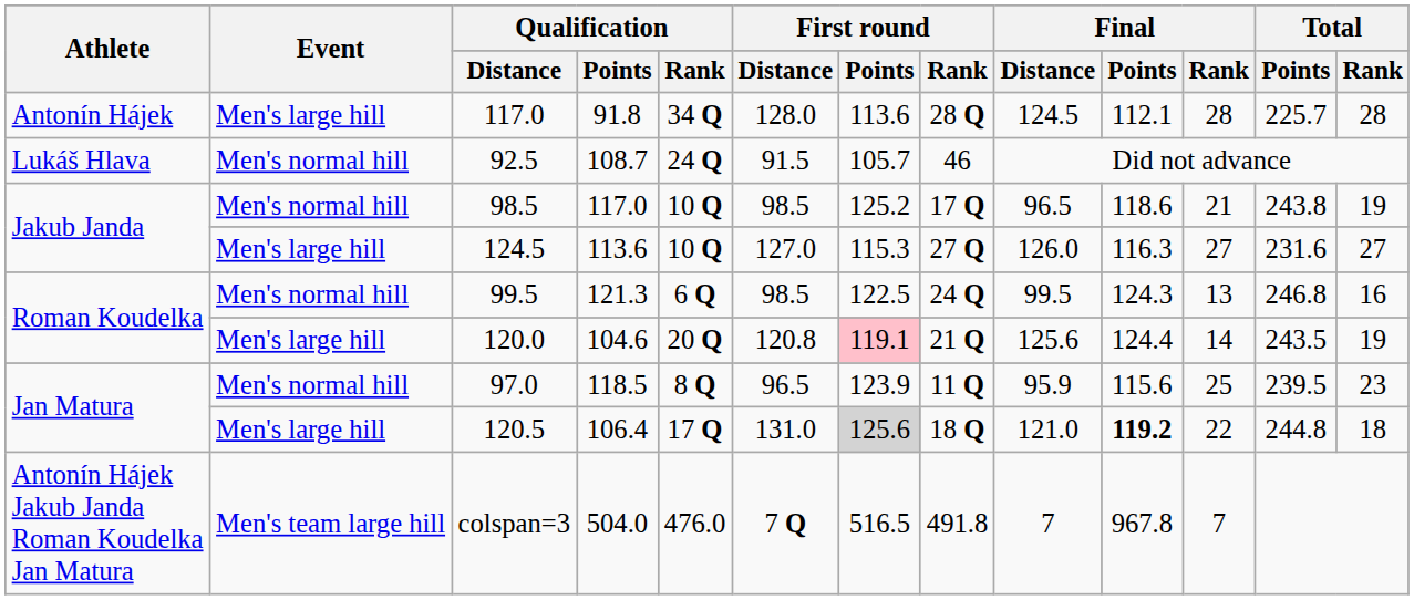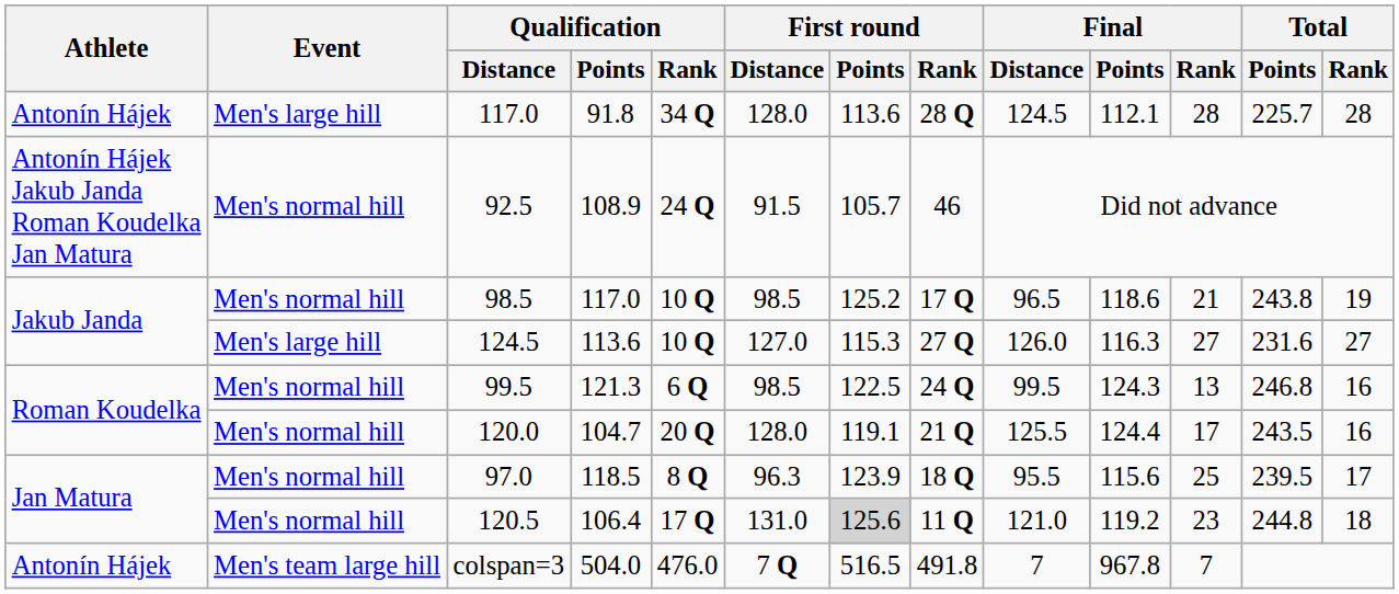92.5 | Athlete: Lukáš Hlava -> Antonín Hájek Jakub Janda Roman Koudelka Jan Matura
92.5 | Qualification / Points: 108.7 -> 108.9
120.0 | Event: Men's large hill -> Men's normal hill
120.0 | Qualification / Points: 104.6 -> 104.7
120.0 | First round / Distance: 120.8 -> 128.0
120.0 | First round / Points: pink background -> no background
120.0 | Final / Distance: 125.6 -> 125.5
120.0 | Final / Rank: 14 -> 17
120.0 | Total / Rank: 19 -> 16
97.0 | First round / Distance: 96.5 -> 96.3
97.0 | First round / Rank: 11 Q -> 18 Q
97.0 | Final / Distance: 95.9 -> 95.5
97.0 | Total / Rank: 23 -> 17
120.5 | Event: Men's large hill -> Men's normal hill
120.5 | First round / Rank: 18 Q -> 11 Q
120.5 | Final / Points: bold -> normal
120.5 | Final / Rank: 22 -> 23
colspan=3 | Athlete: Antonín Hájek Jakub Janda Roman Koudelka Jan Matura -> Antonín Hájek
